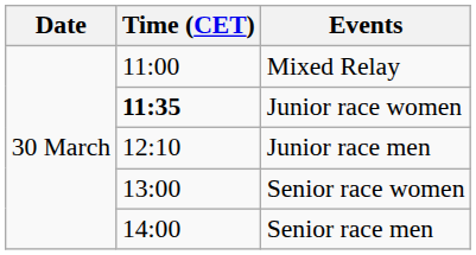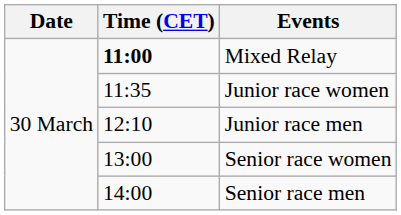Mixed Relay | Time (CET): normal -> bold
Junior race women | Time (CET): bold -> normal
